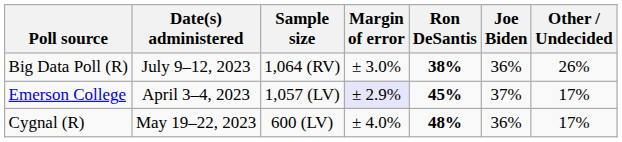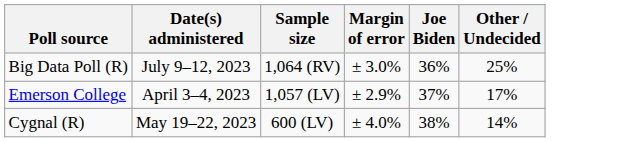- column: Ron DeSantis | 38% | 45% | 48%
Big Data Poll (R) | Other / Undecided: 26% -> 25%
Emerson College | Margin of error: lavender background -> no background
Cygnal (R) | Joe Biden: 36% -> 38%
Cygnal (R) | Other / Undecided: 17% -> 14%
